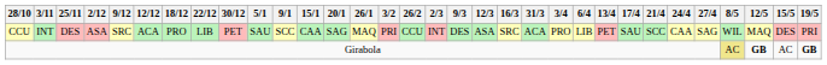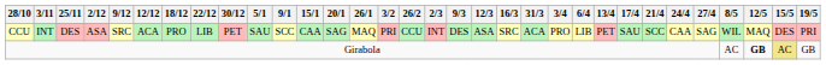Girabola | 8/5: khaki background -> no background
Girabola | 15/5: no background -> khaki background
Girabola | 19/5: bold -> normal
